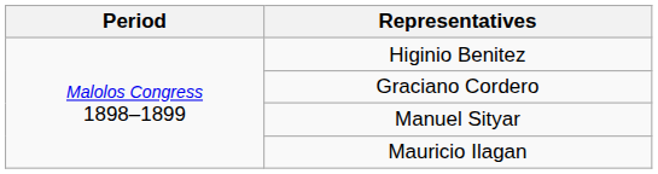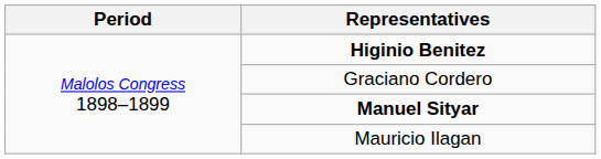Higinio Benitez | Representatives: normal -> bold
Manuel Sityar | Representatives: normal -> bold
